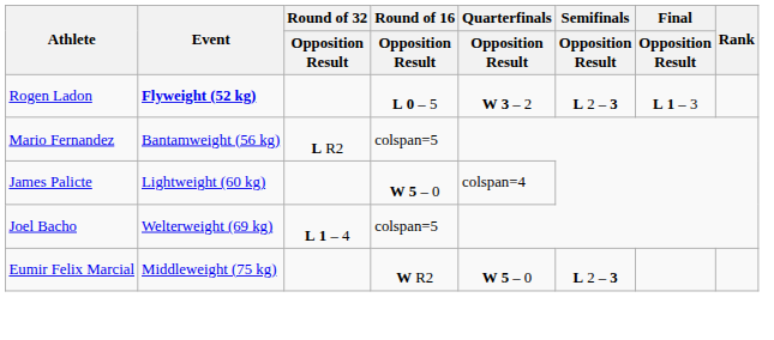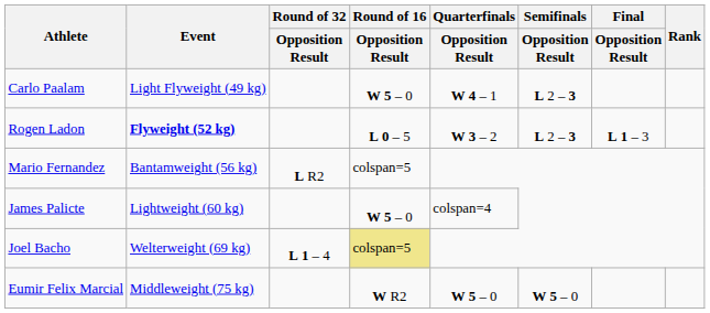+ row: Carlo Paalam | Light Flyweight (49 kg) | W 5 – 0 | W 4 – 1 | L 2 – 3
Joel Bacho | Round of 16 / Opposition Result: no background -> khaki background
Eumir Felix Marcial | Semifinals / Opposition Result: L 2 – 3 -> W 5 – 0
